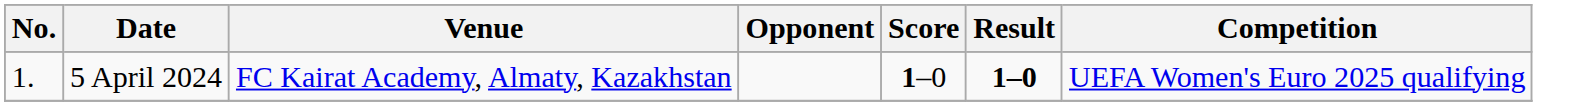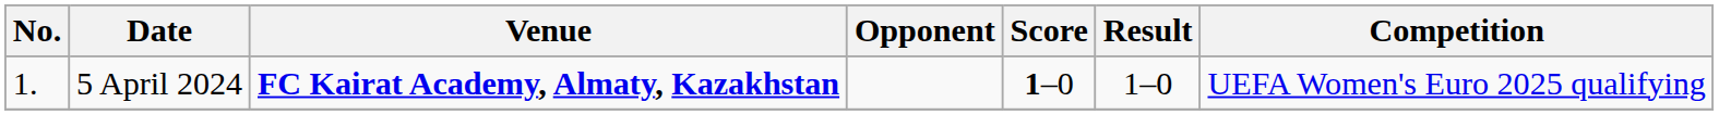5 April 2024 | Venue: normal -> bold
5 April 2024 | Result: bold -> normal
